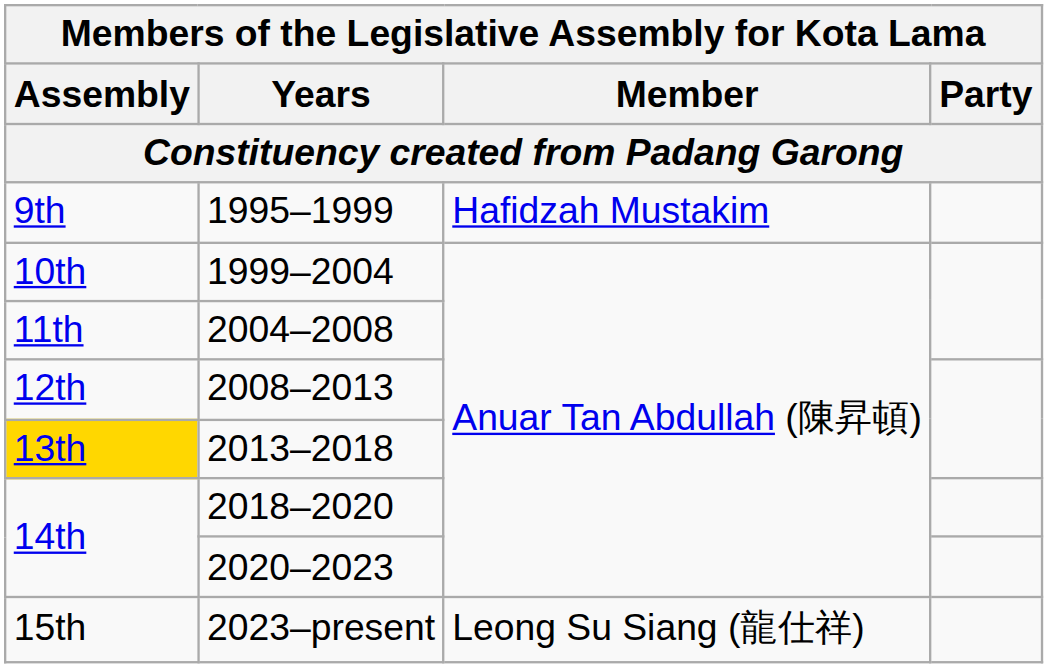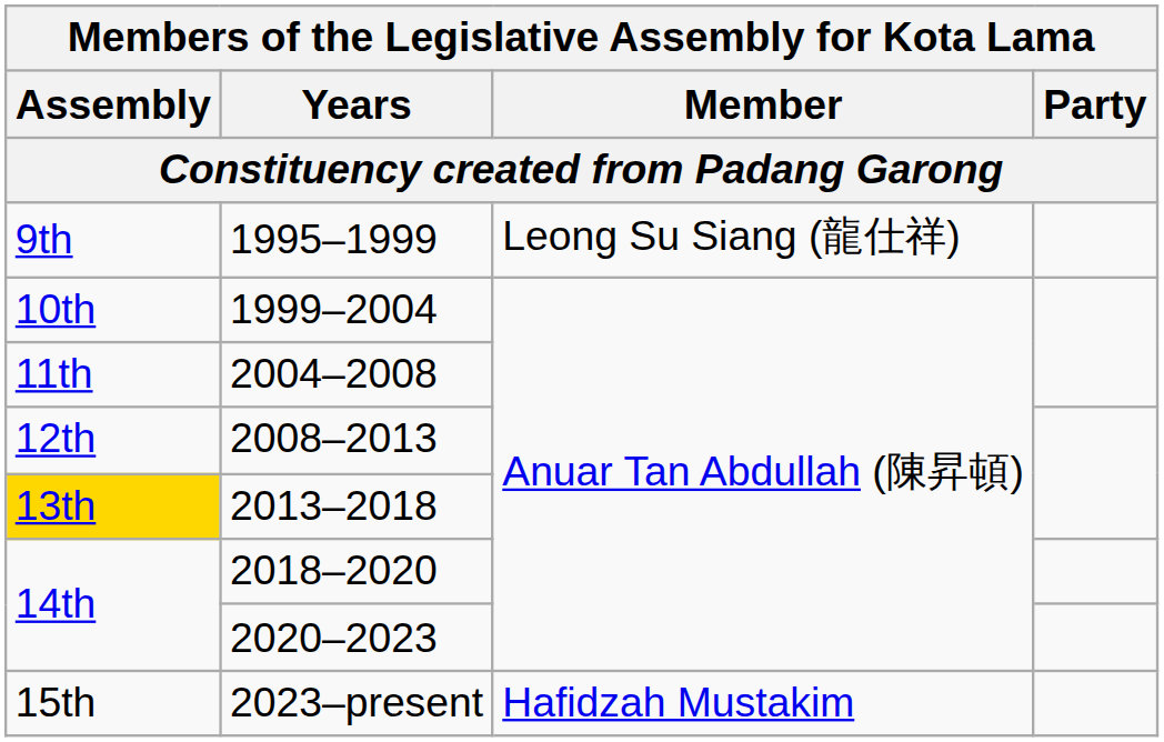1995–1999 | Member: Hafidzah Mustakim -> Leong Su Siang (龍仕祥)
2023–present | Member: Leong Su Siang (龍仕祥) -> Hafidzah Mustakim
